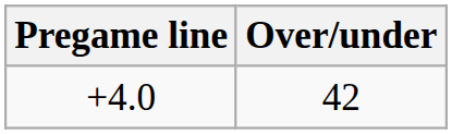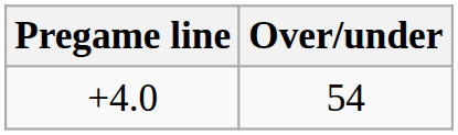+4.0 | Over/under: 42 -> 54
